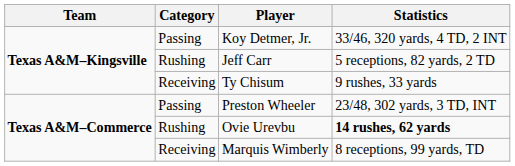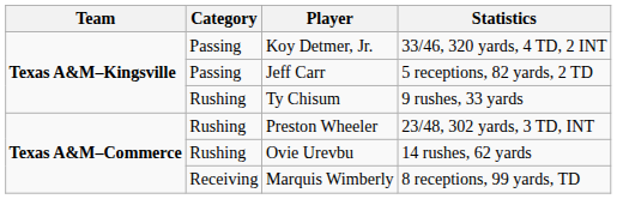Jeff Carr | Category: Rushing -> Passing
Ty Chisum | Category: Receiving -> Rushing
Preston Wheeler | Category: Passing -> Rushing
Ovie Urevbu | Statistics: bold -> normal
